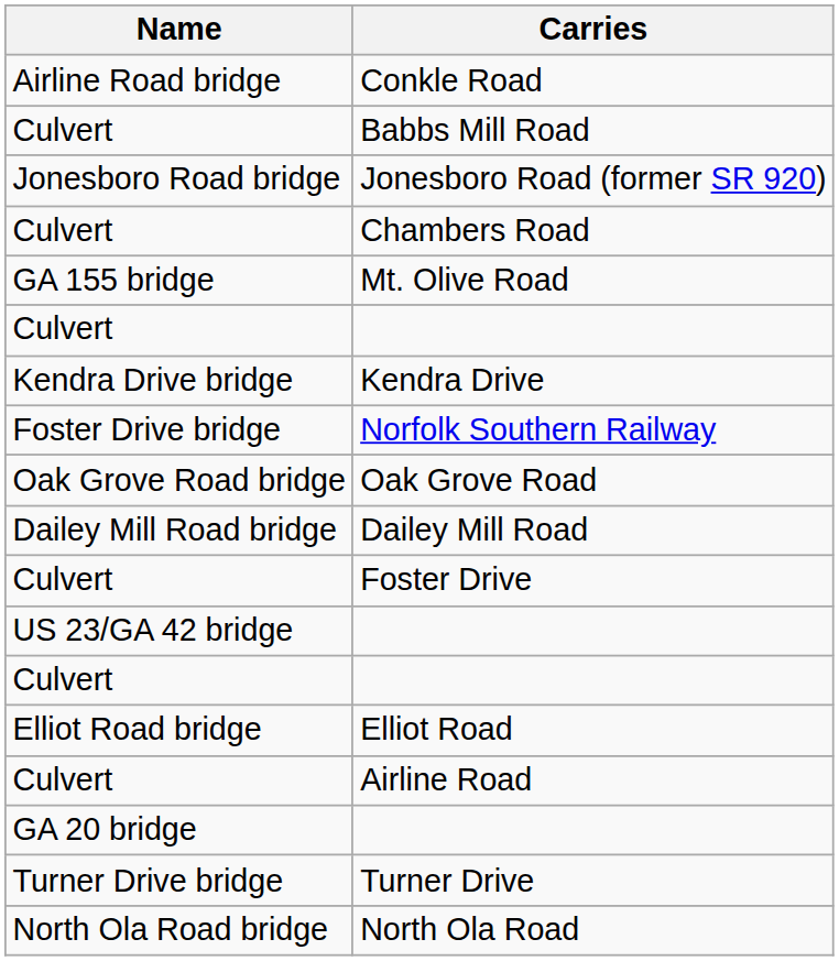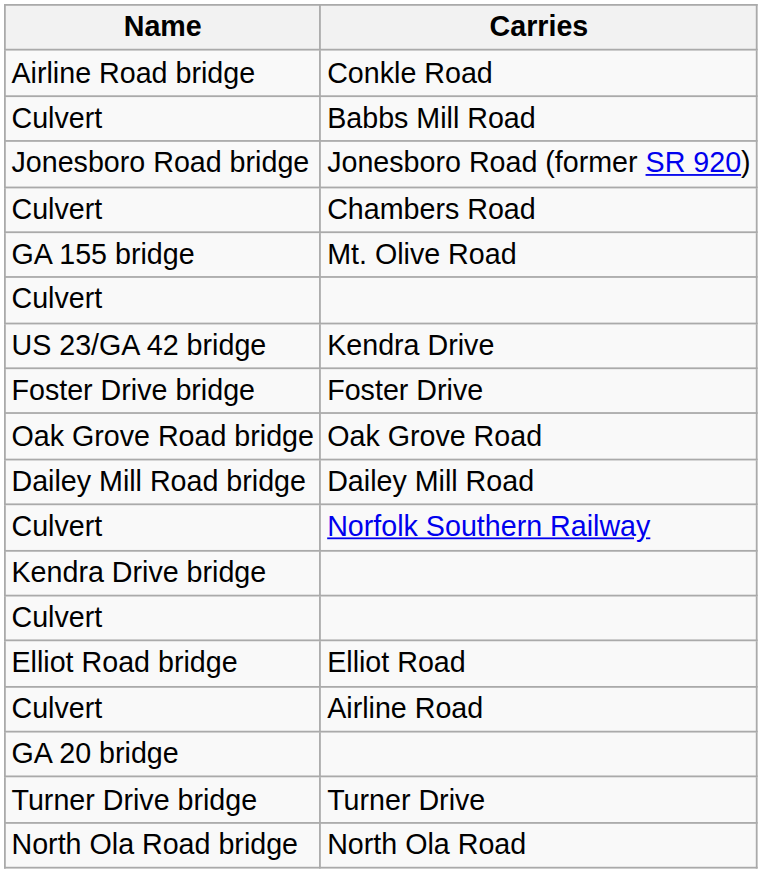row 8 | Name: Kendra Drive bridge -> US 23/GA 42 bridge
row 9 | Carries: Norfolk Southern Railway -> Foster Drive
row 12 | Carries: Foster Drive -> Norfolk Southern Railway
row 13 | Name: US 23/GA 42 bridge -> Kendra Drive bridge
